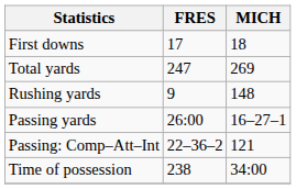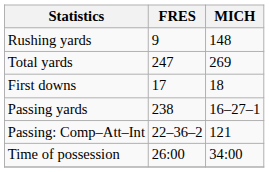rows swapped: First downs <-> Rushing yards
Passing yards | FRES: 26:00 -> 238
Time of possession | FRES: 238 -> 26:00
